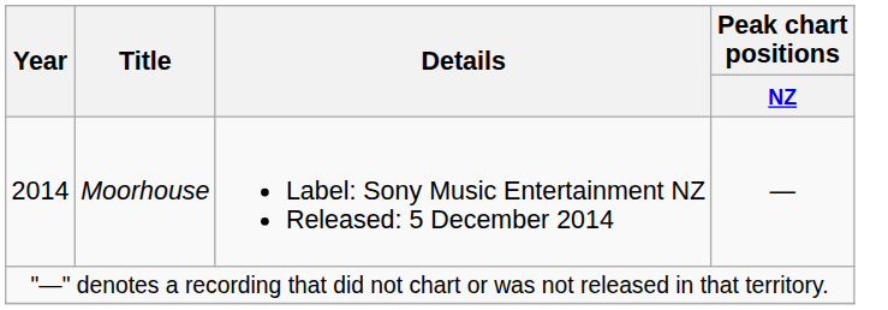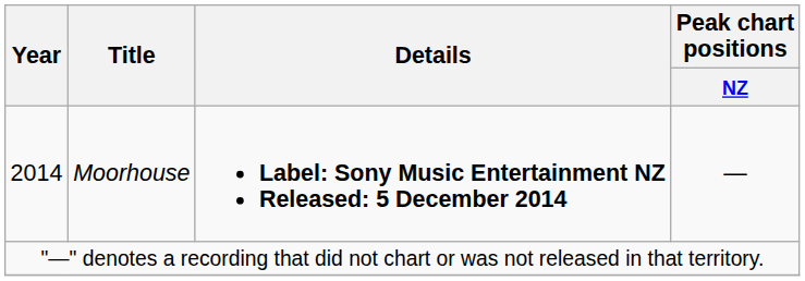2014 | Details: normal -> bold
